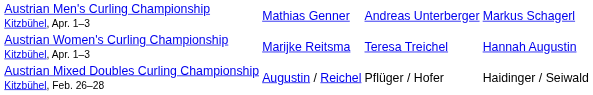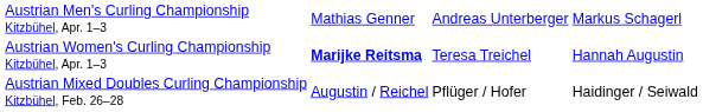Austrian Women's Curling Championship Kitzbühel, Apr. 1–3 | column 2: normal -> bold
